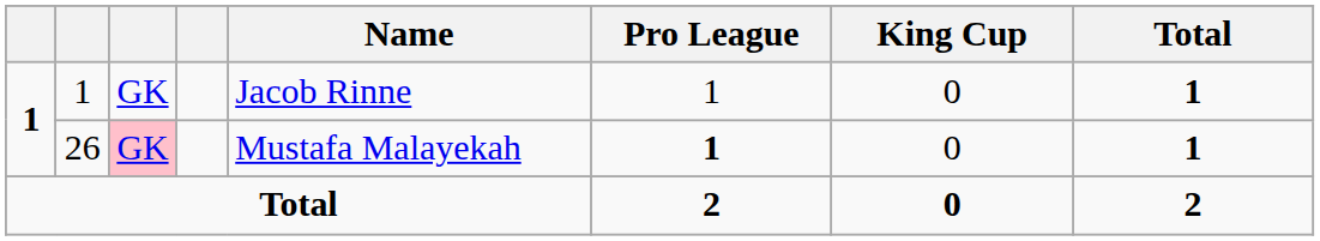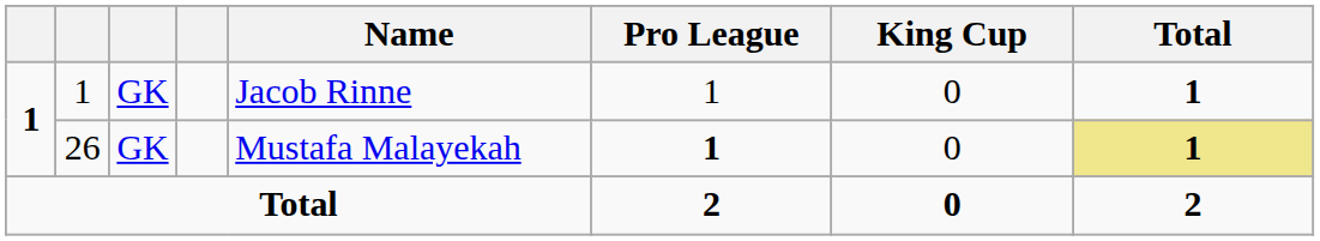26 | column 3: pink background -> no background
26 | Total: no background -> khaki background
